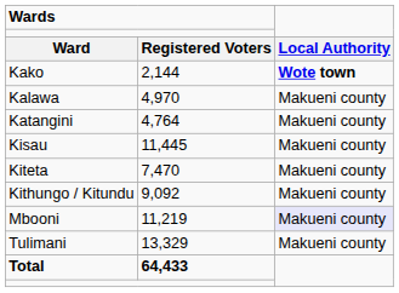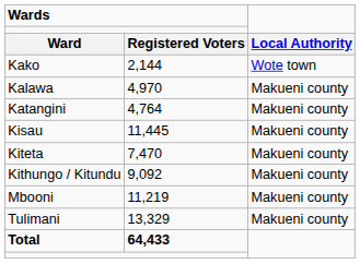Kako | column 3: bold -> normal
Mbooni | column 3: lavender background -> no background
